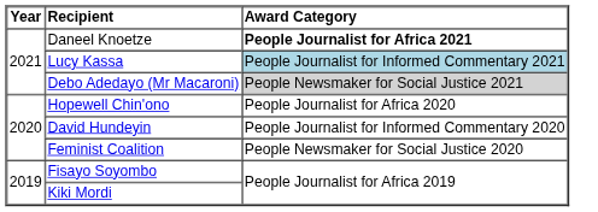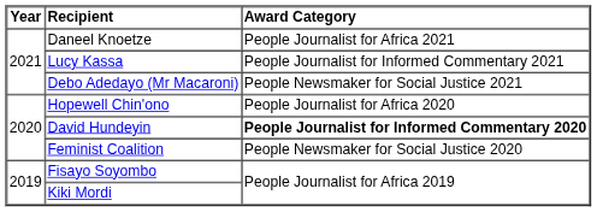Daneel Knoetze | Award Category: bold -> normal
Lucy Kassa | Award Category: lightblue background -> no background
Debo Adedayo (Mr Macaroni) | Award Category: lightgrey background -> no background
David Hundeyin | Award Category: normal -> bold
